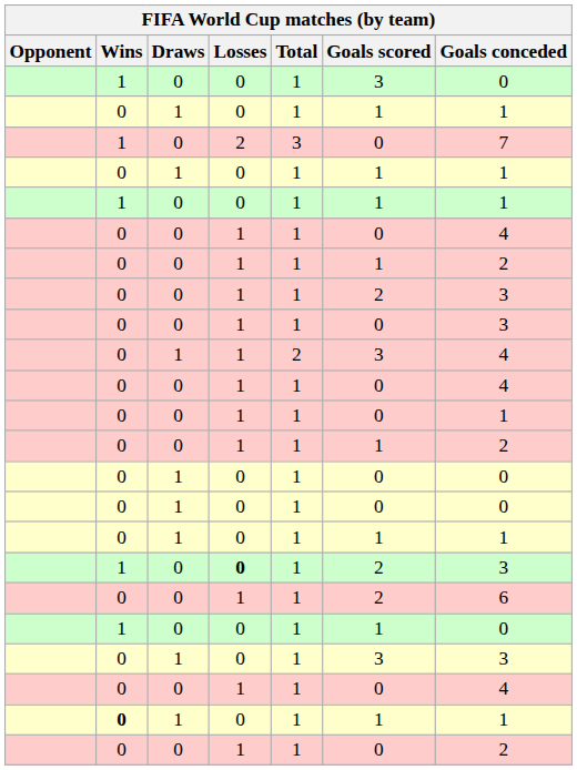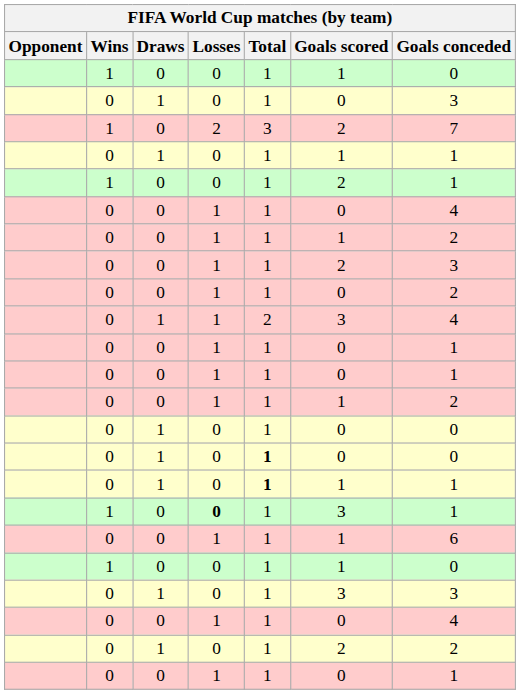row 3 | Goals scored: 3 -> 1
row 4 | Goals scored: 1 -> 0
row 4 | Goals conceded: 1 -> 3
row 5 | Goals scored: 0 -> 2
row 7 | Goals scored: 1 -> 2
row 11 | Goals conceded: 3 -> 2
row 13 | Goals conceded: 4 -> 1
row 17 | Total: normal -> bold
row 18 | Total: normal -> bold
row 19 | Goals scored: 2 -> 3
row 19 | Goals conceded: 3 -> 1
row 20 | Goals scored: 2 -> 1
row 24 | Wins: bold -> normal
row 24 | Goals scored: 1 -> 2
row 24 | Goals conceded: 1 -> 2
row 25 | Goals conceded: 2 -> 1
